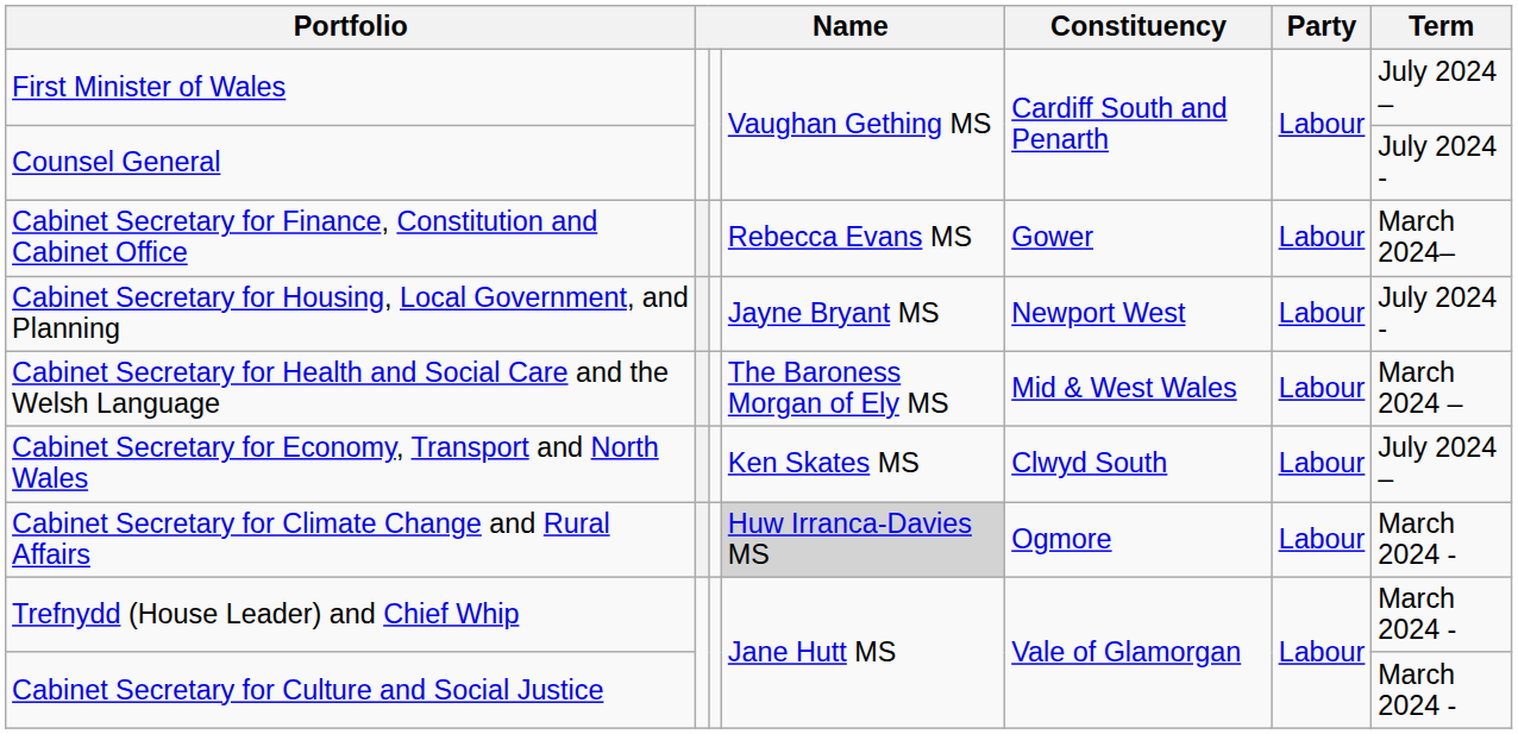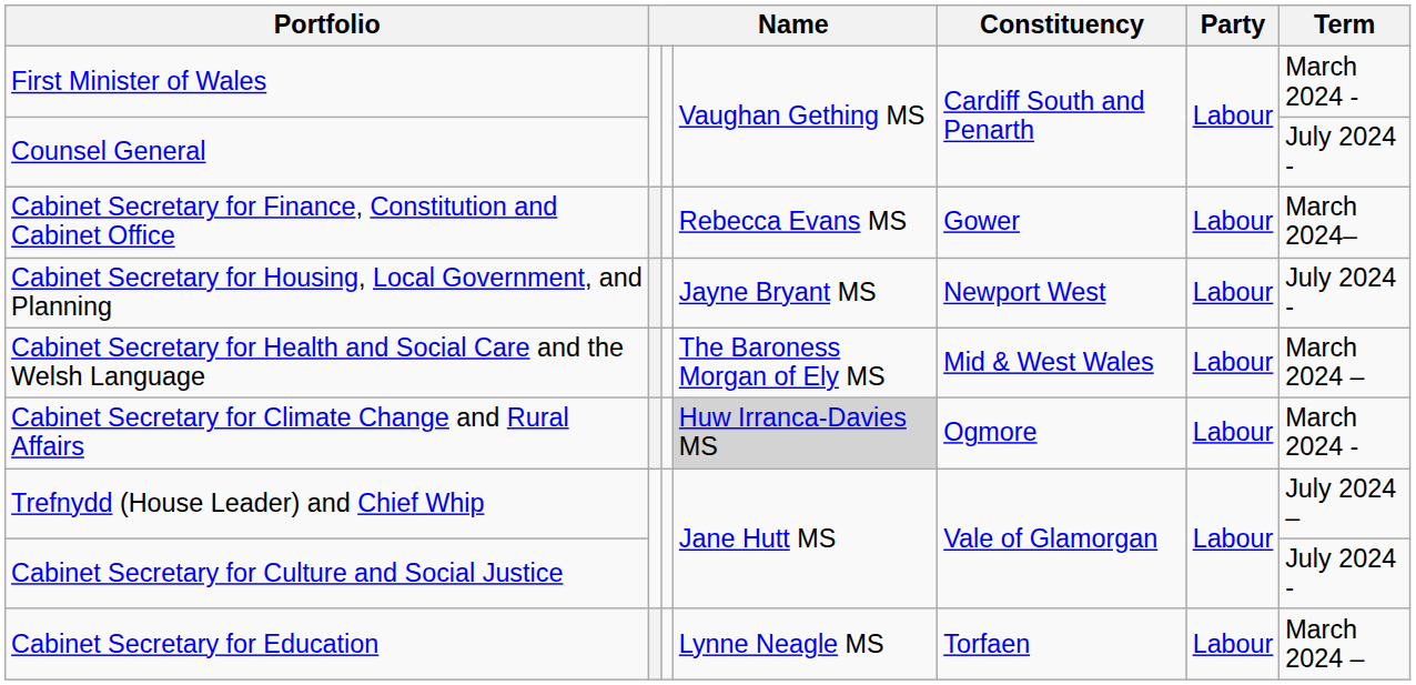First Minister of Wales | Term: July 2024 – -> March 2024 -
- row: Cabinet Secretary for Economy, Transport and North Wales | Ken Skates MS | Clwyd South | Labour | July 2024 –
Trefnydd (House Leader) and Chief Whip | Term: March 2024 - -> July 2024 –
Cabinet Secretary for Culture and Social Justice | Term: March 2024 - -> July 2024 -
+ row: Cabinet Secretary for Education | Lynne Neagle MS | Torfaen | Labour | March 2024 –
